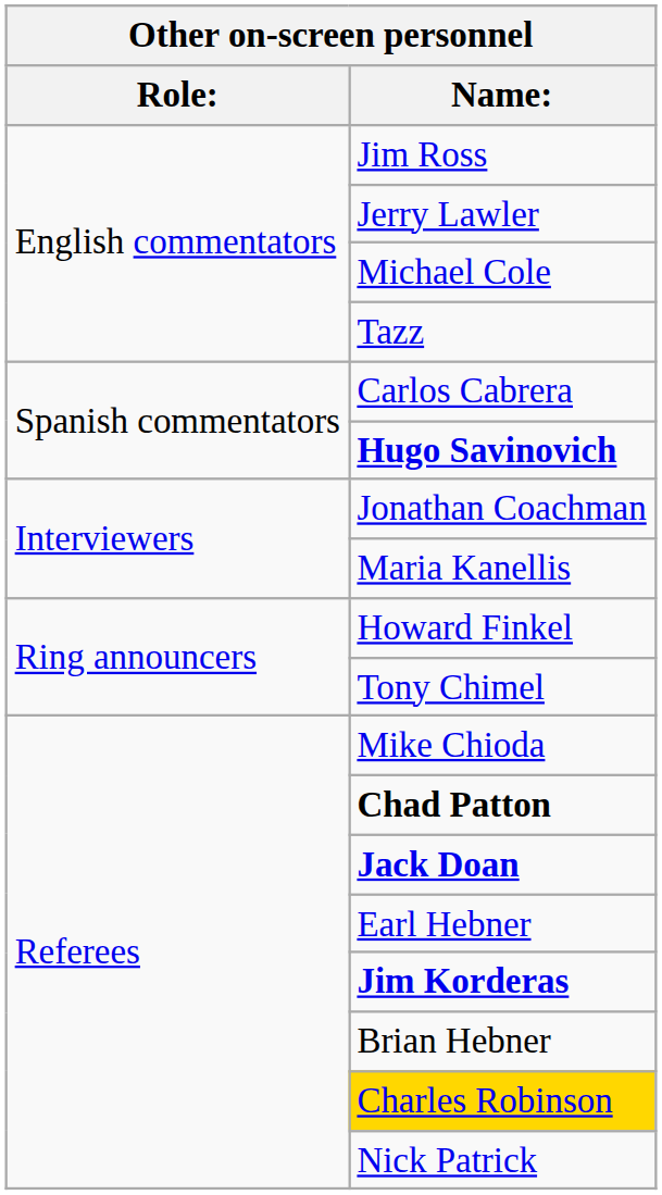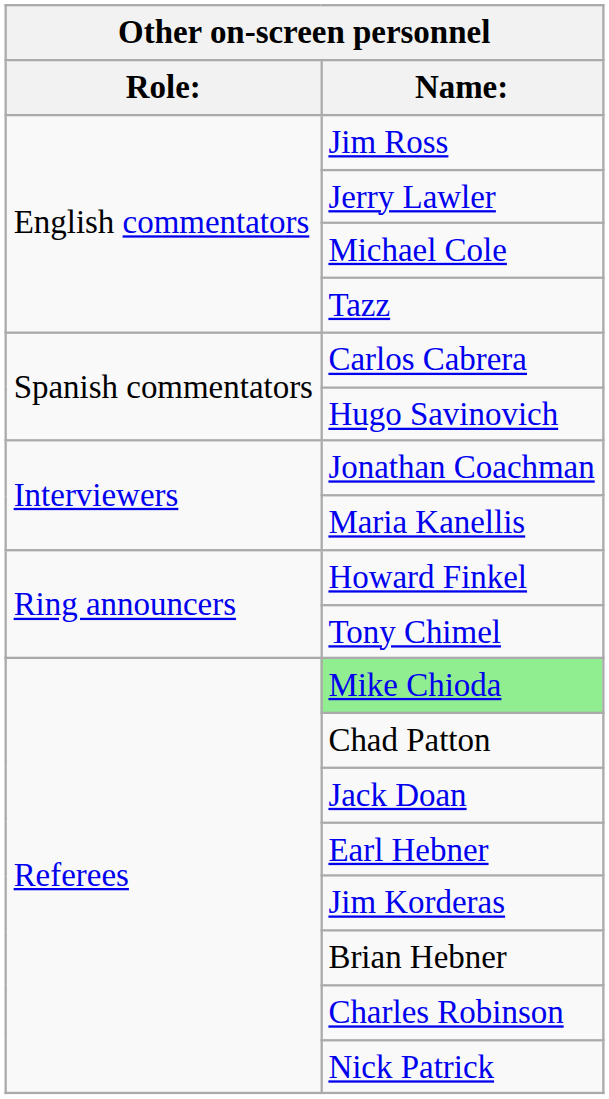Hugo Savinovich | Name:: bold -> normal
Mike Chioda | Name:: no background -> lightgreen background
Chad Patton | Name:: bold -> normal
Jack Doan | Name:: bold -> normal
Jim Korderas | Name:: bold -> normal
Charles Robinson | Name:: gold background -> no background
